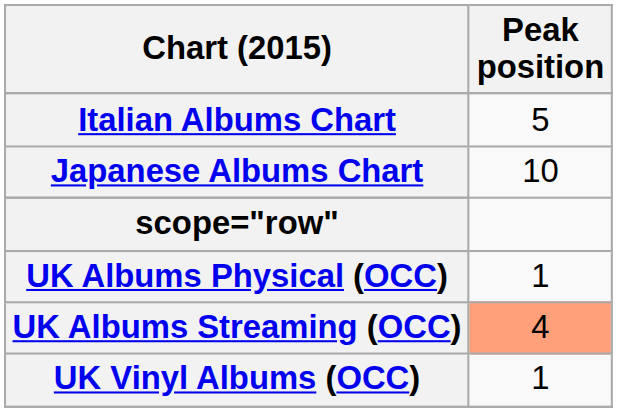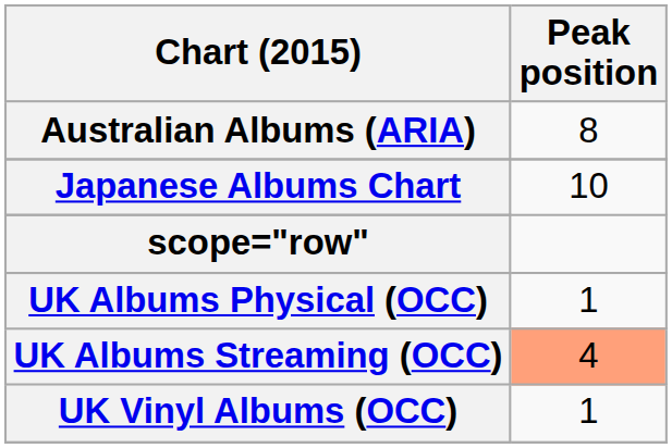+ row: Australian Albums (ARIA) | 8
- row: Italian Albums Chart | 5
